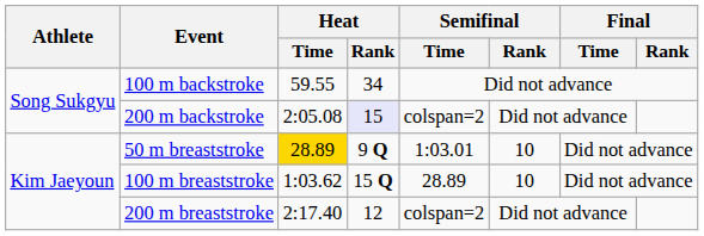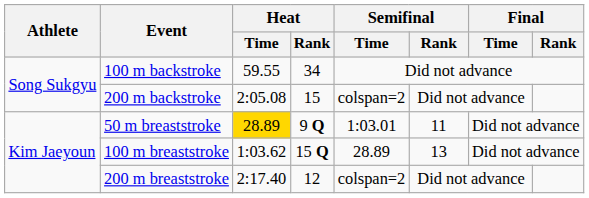200 m backstroke | Heat / Rank: lavender background -> no background
50 m breaststroke | Semifinal / Rank: 10 -> 11
100 m breaststroke | Semifinal / Rank: 10 -> 13
